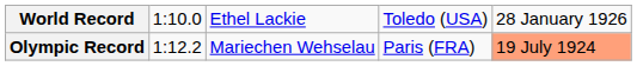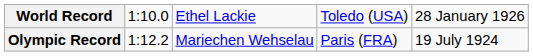Olympic Record | column 5: lightsalmon background -> no background
